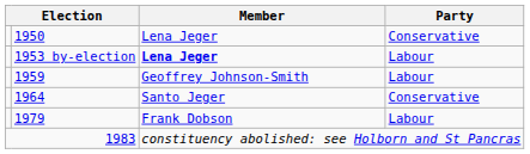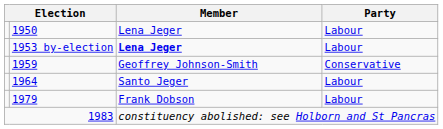1950 | Party: Conservative -> Labour
1959 | Party: Labour -> Conservative
1964 | Party: Conservative -> Labour
